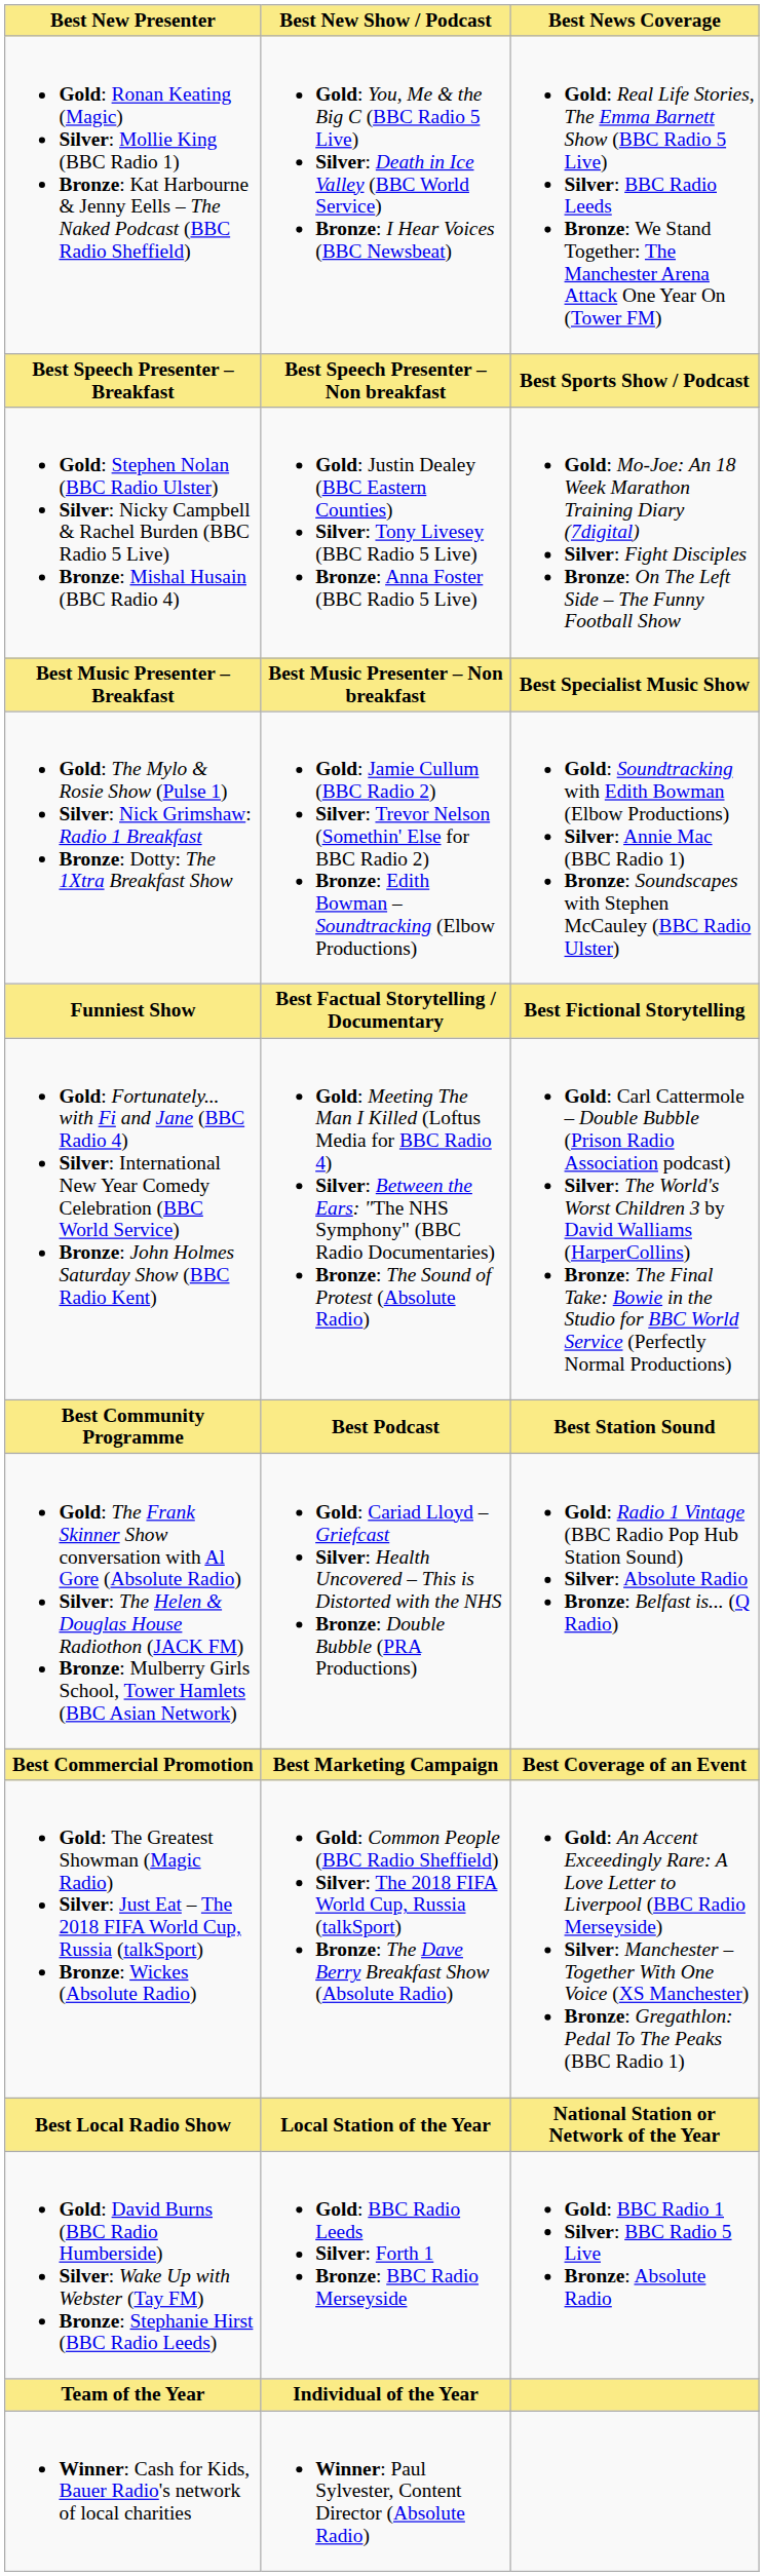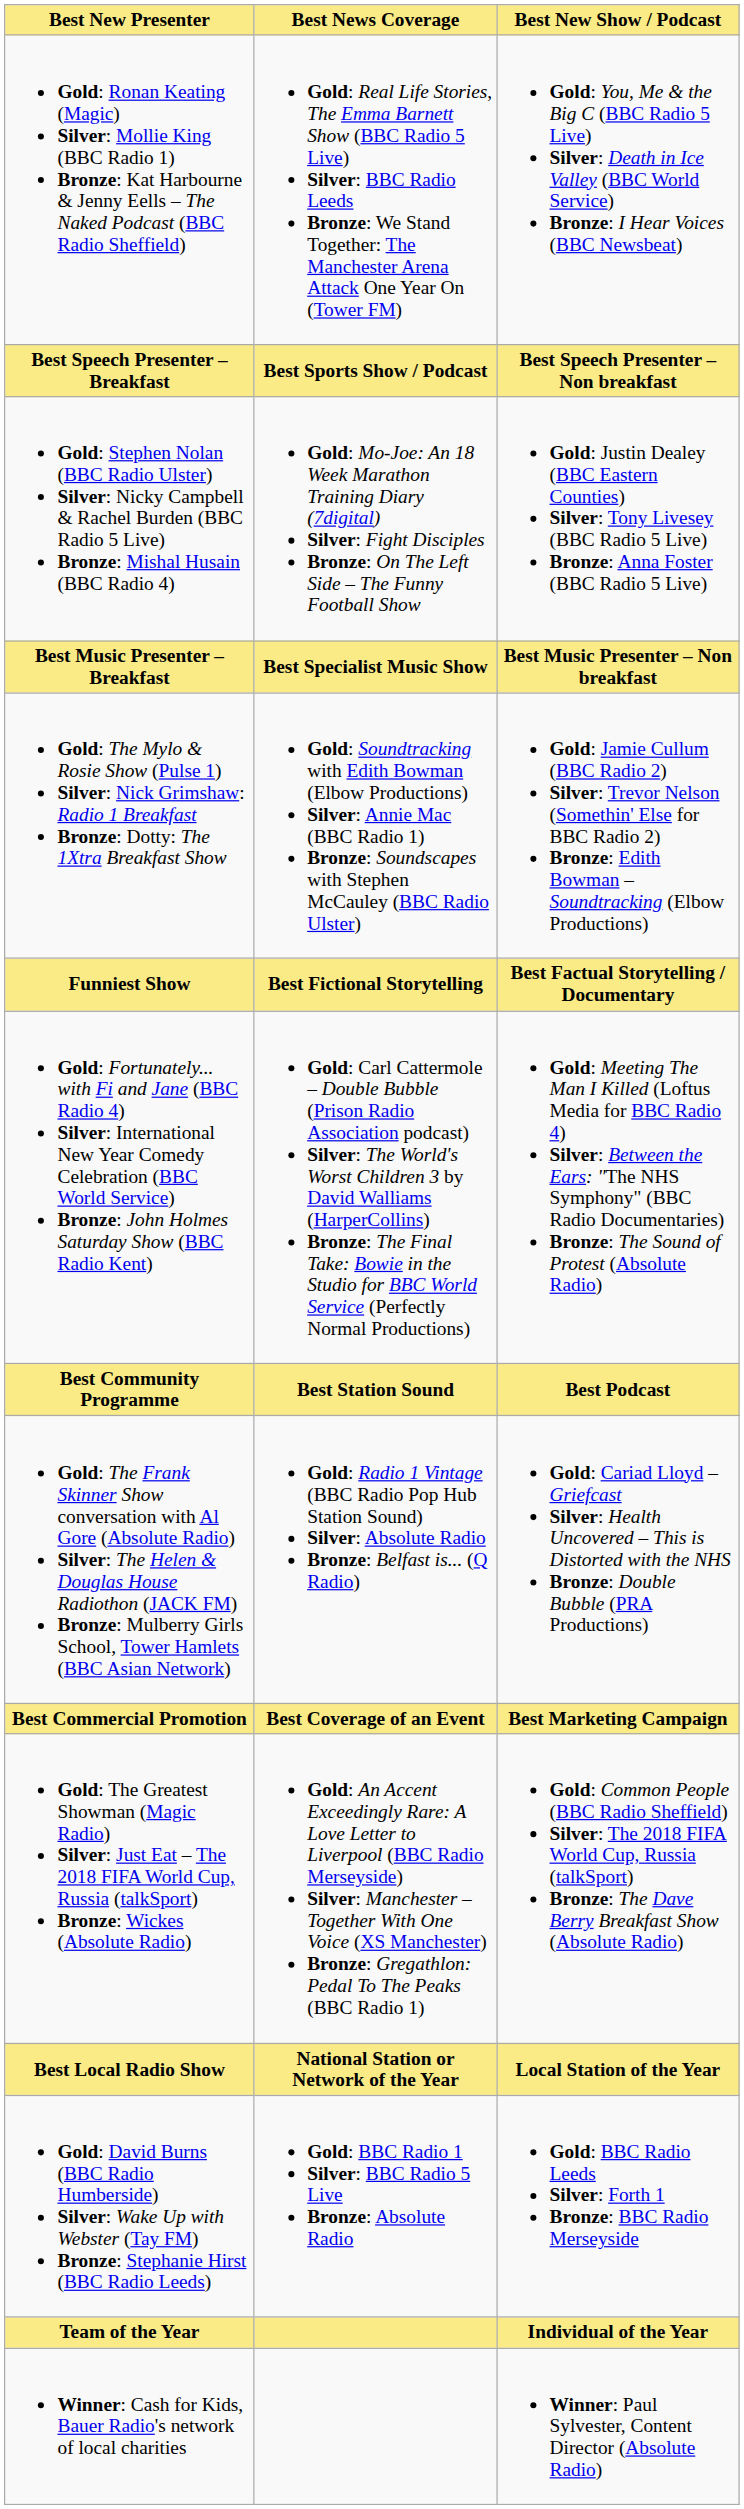columns swapped: Best New Show / Podcast <-> Best News Coverage
